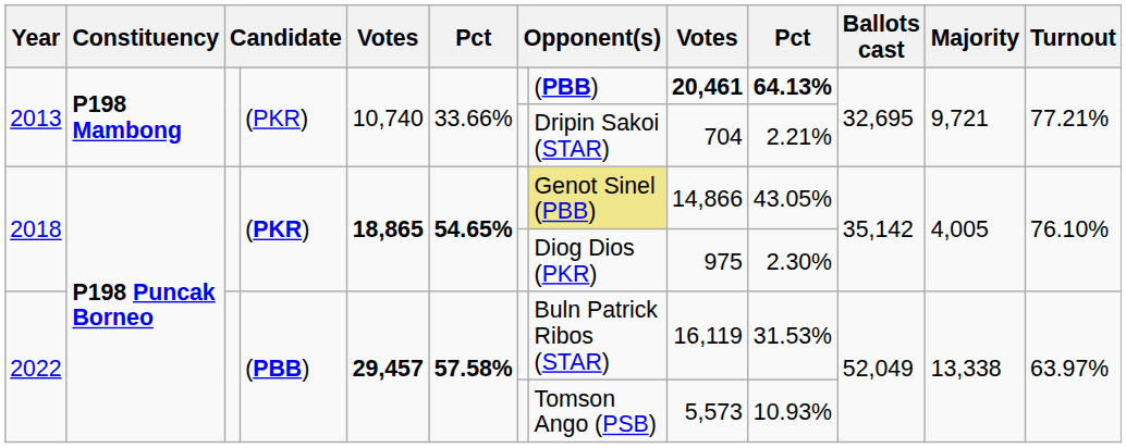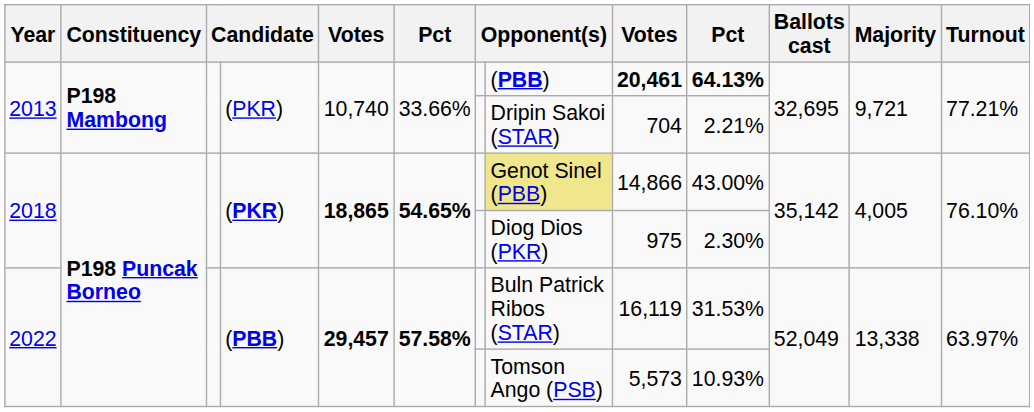row 4 | column 10: 43.05% -> 43.00%
